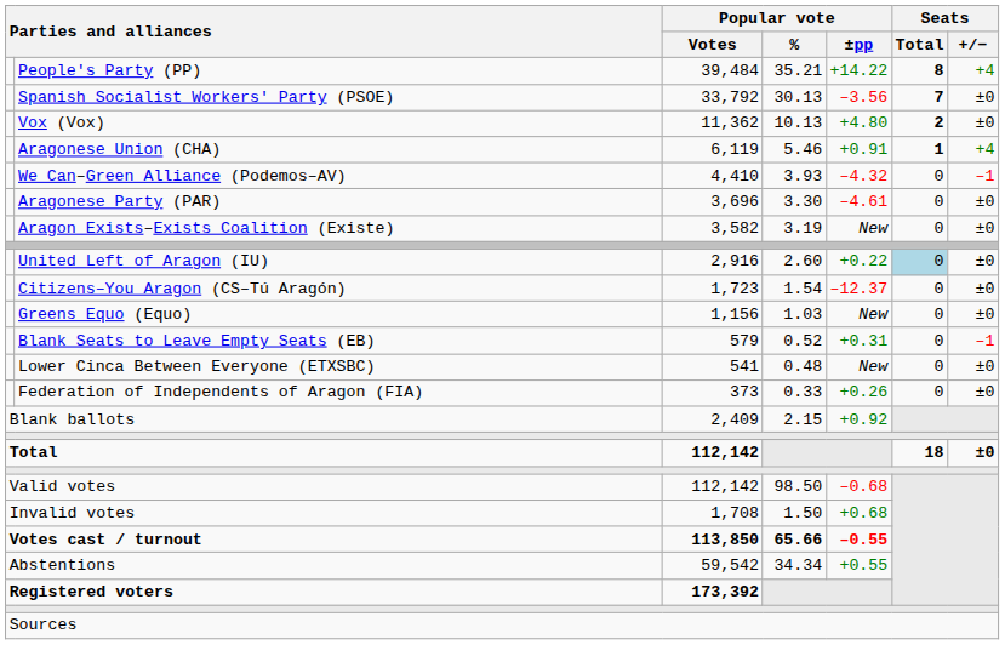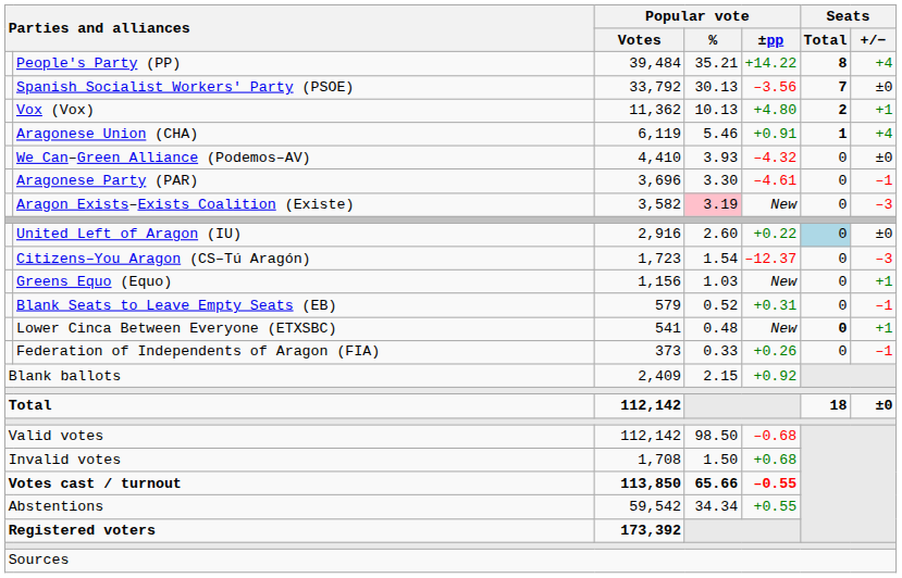Vox (Vox) | Seats / +/−: ±0 -> +1
We Can–Green Alliance (Podemos–AV) | Seats / +/−: –1 -> ±0
Aragonese Party (PAR) | Seats / +/−: ±0 -> –1
Aragon Exists–Exists Coalition (Existe) | Popular vote / %: no background -> pink background
Aragon Exists–Exists Coalition (Existe) | Seats / +/−: ±0 -> –3
Citizens–You Aragon (CS–Tú Aragón) | Seats / +/−: ±0 -> –3
Greens Equo (Equo) | Seats / +/−: ±0 -> +1
Lower Cinca Between Everyone (ETXSBC) | Seats / Total: normal -> bold
Lower Cinca Between Everyone (ETXSBC) | Seats / +/−: ±0 -> +1
Federation of Independents of Aragon (FIA) | Seats / +/−: ±0 -> –1
